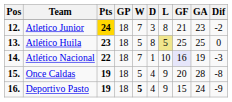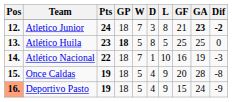Atletico Junior | Pts: gold background -> no background
Atletico Junior | GA: normal -> bold
Atletico Junior | Dif: normal -> bold
Atlético Huila | GP: normal -> bold
Atlético Huila | L: khaki background -> no background
Atlético Nacional | GF: lavender background -> no background
Deportivo Pasto | Pos: no background -> lightsalmon background
Deportivo Pasto | W: bold -> normal
